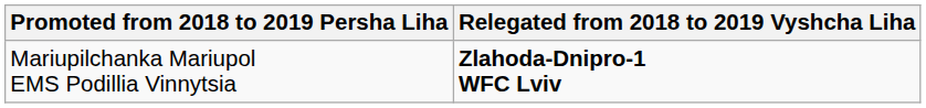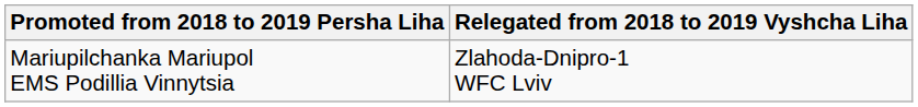Mariupilchanka Mariupol EMS Podillia Vinnytsia | Relegated from 2018 to 2019 Vyshcha Liha: bold -> normal
